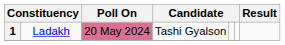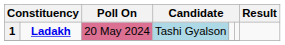1 | column 2: normal -> bold
1 | column 4: no background -> lightblue background
